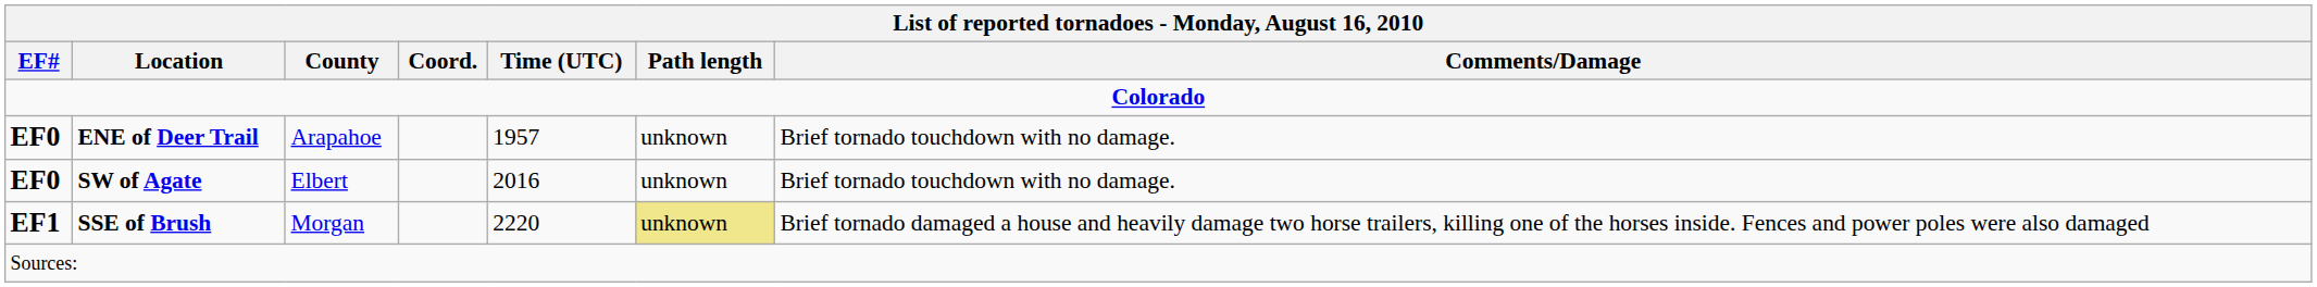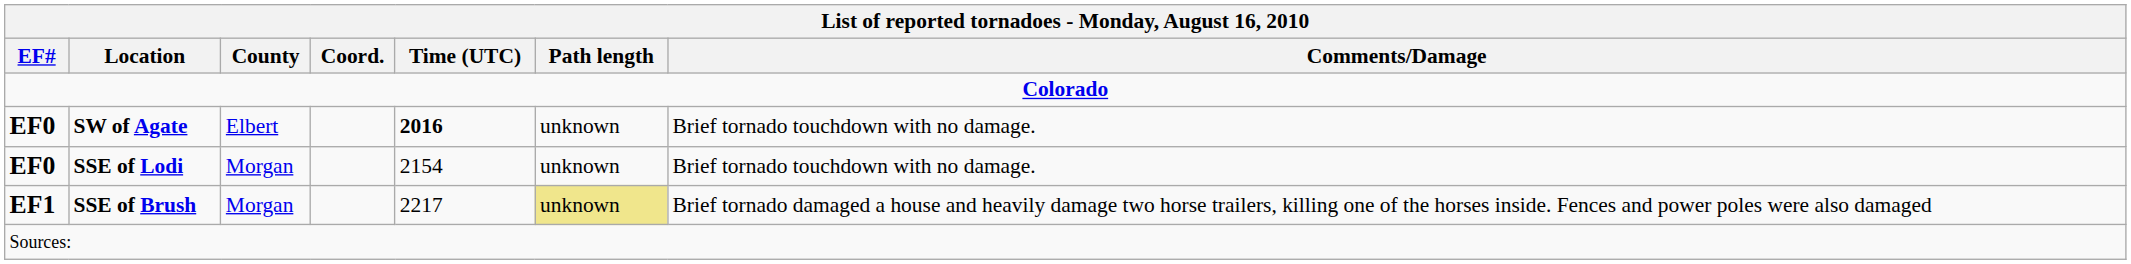- row: EF0 | ENE of Deer Trail | Arapahoe | 1957 | unknown | Brief tornado touchdown with no damage.
SW of Agate | Time (UTC): normal -> bold
+ row: EF0 | SSE of Lodi | Morgan | 2154 | unknown | Brief tornado touchdown with no damage.
SSE of Brush | Time (UTC): 2220 -> 2217
